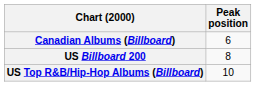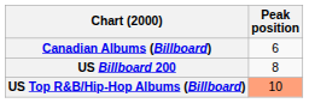US Top R&B/Hip-Hop Albums (Billboard) | Peak position: no background -> lightsalmon background
